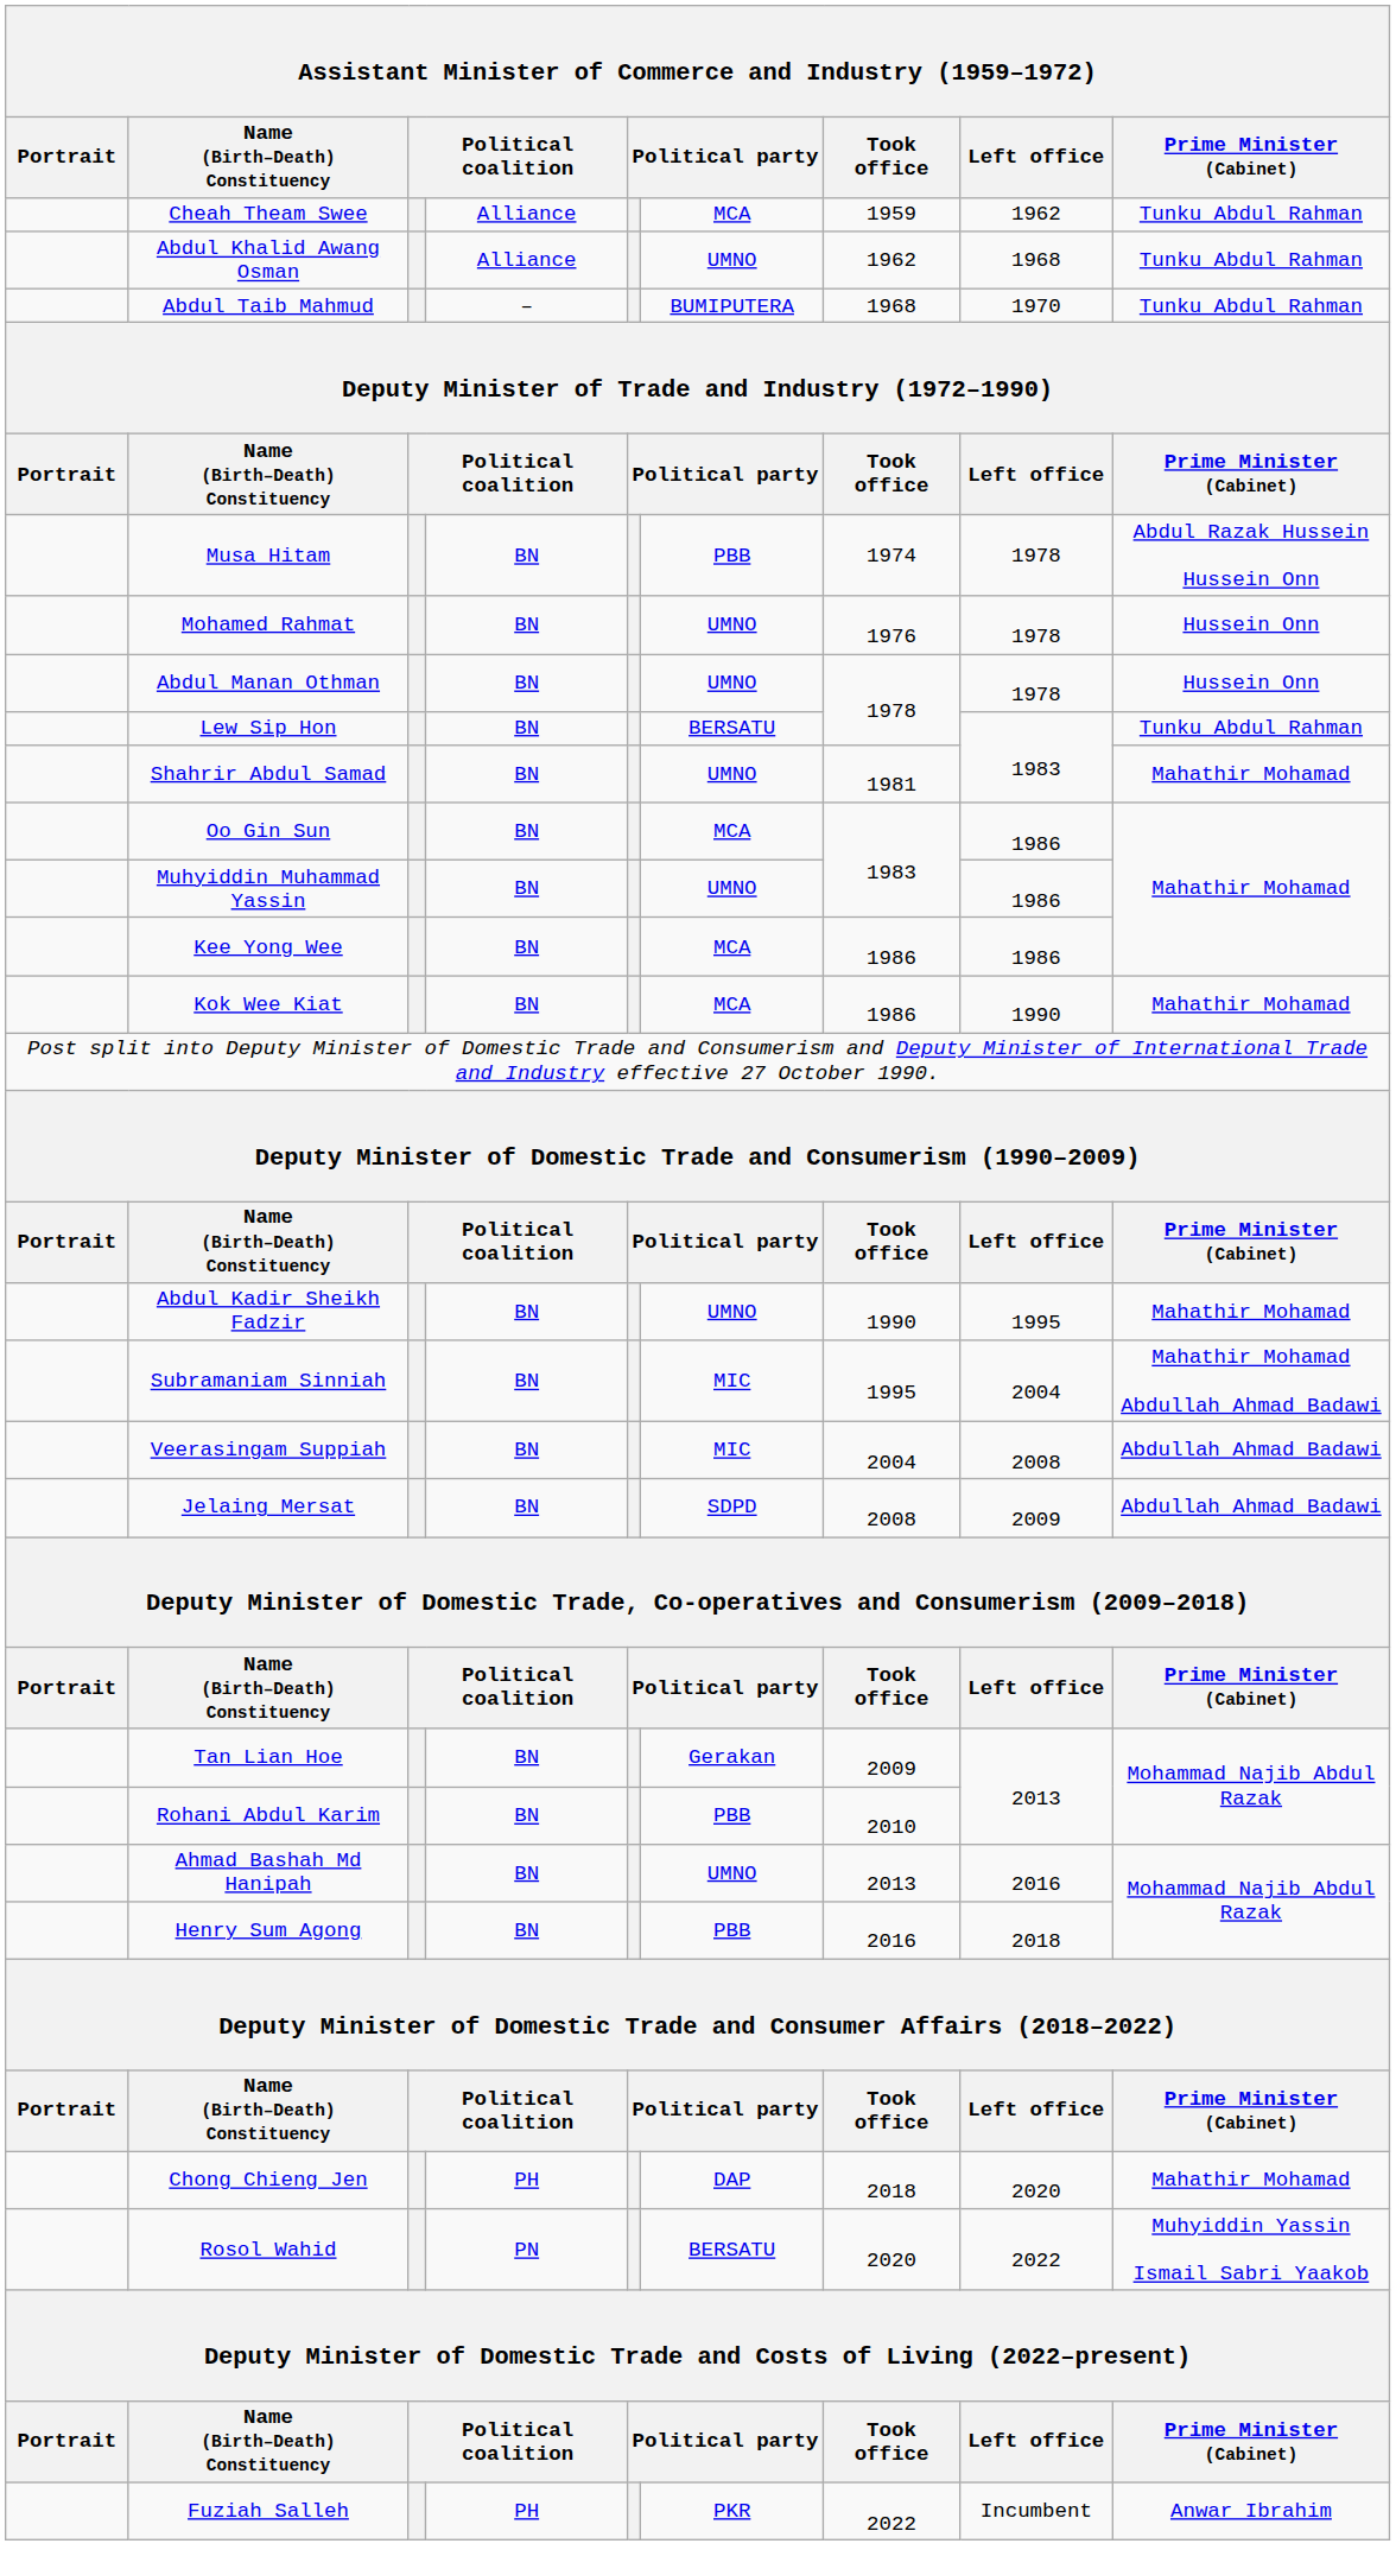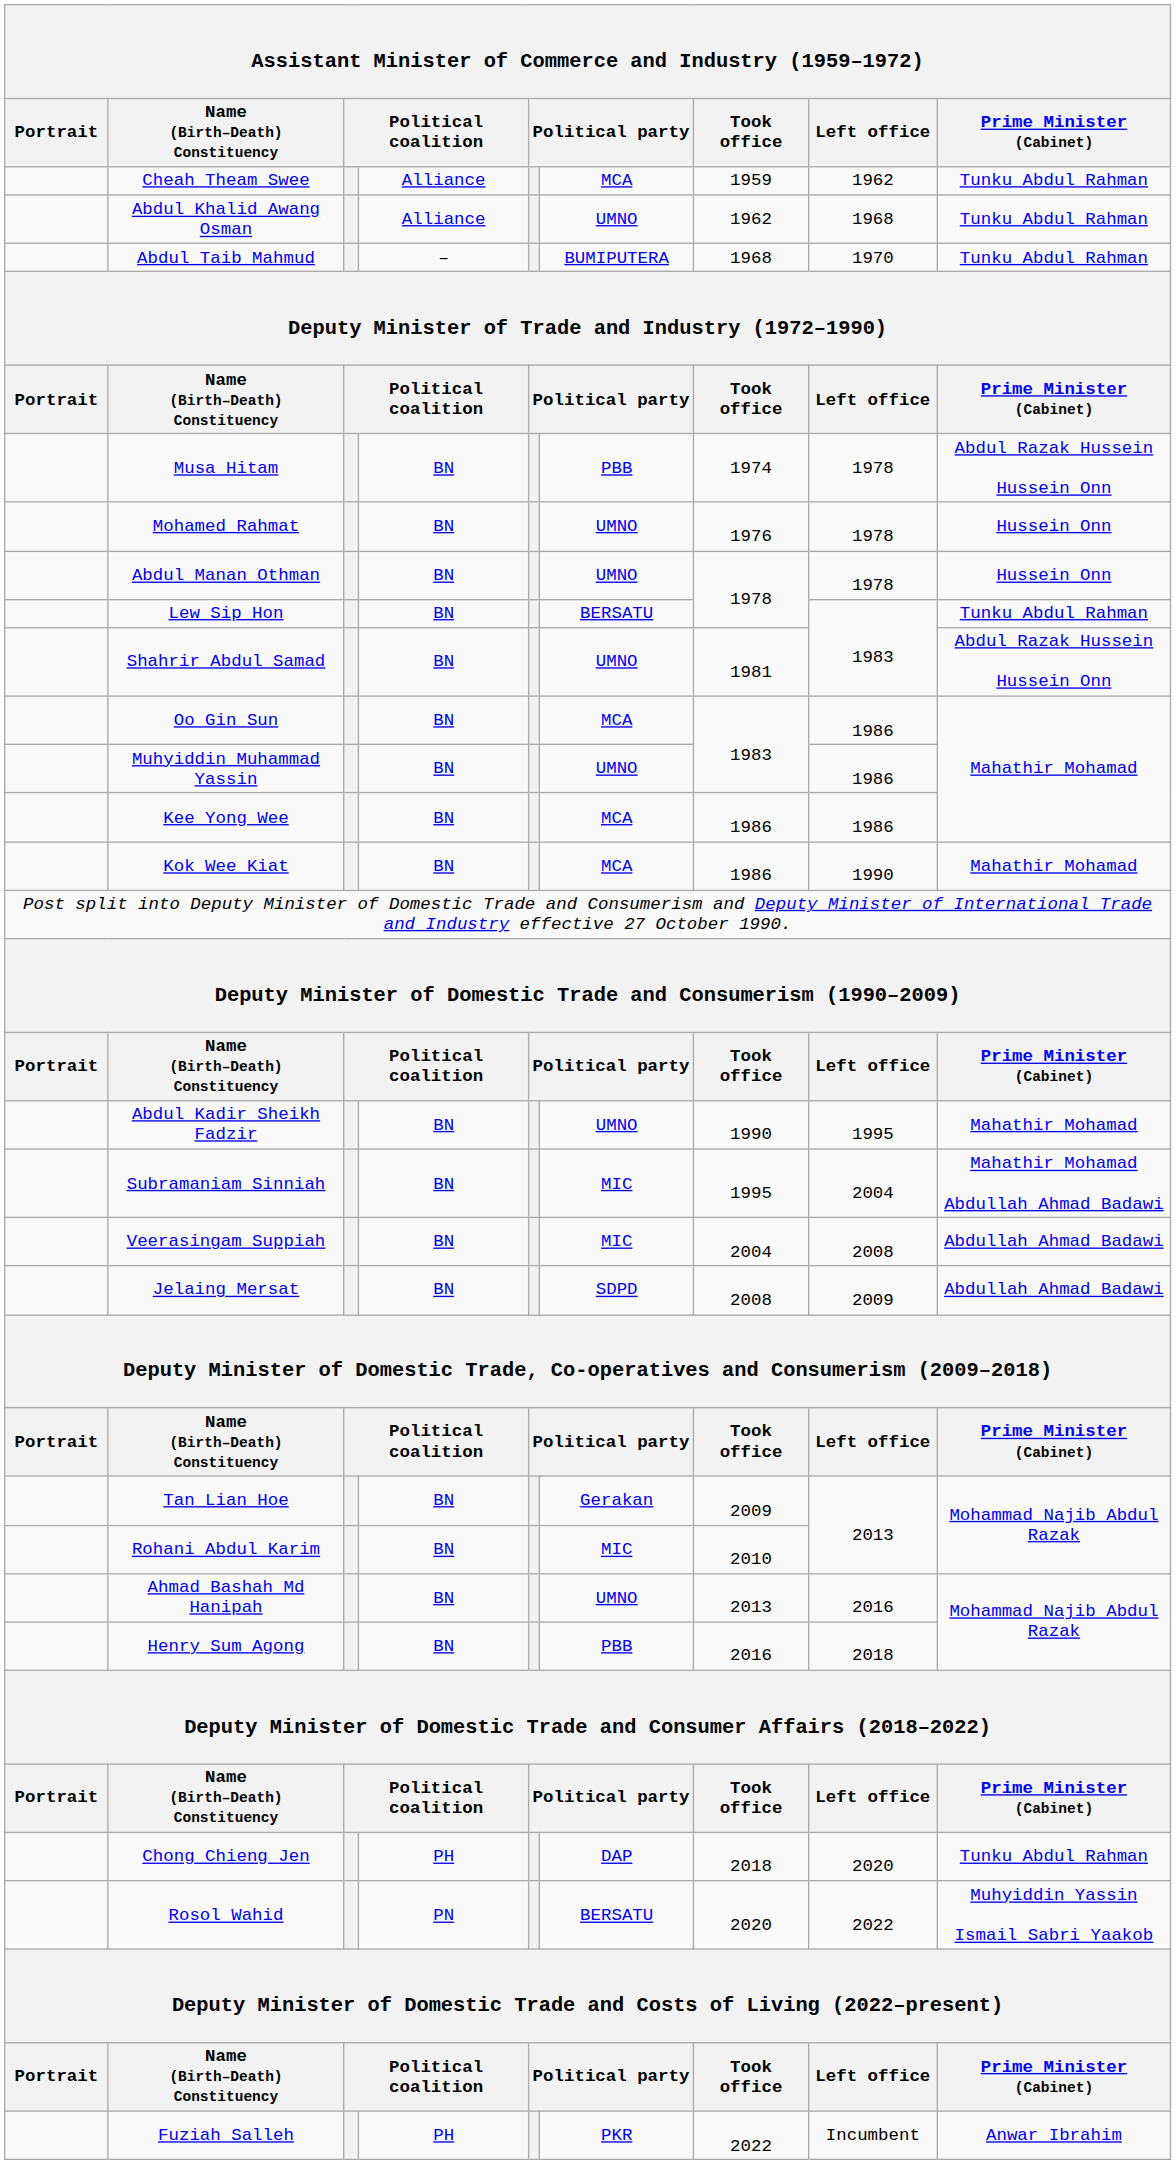Shahrir Abdul Samad | Prime Minister (Cabinet): Mahathir Mohamad -> Abdul Razak Hussein Hussein Onn
Rohani Abdul Karim | column 6: PBB -> MIC
Chong Chieng Jen | Prime Minister (Cabinet): Mahathir Mohamad -> Tunku Abdul Rahman
